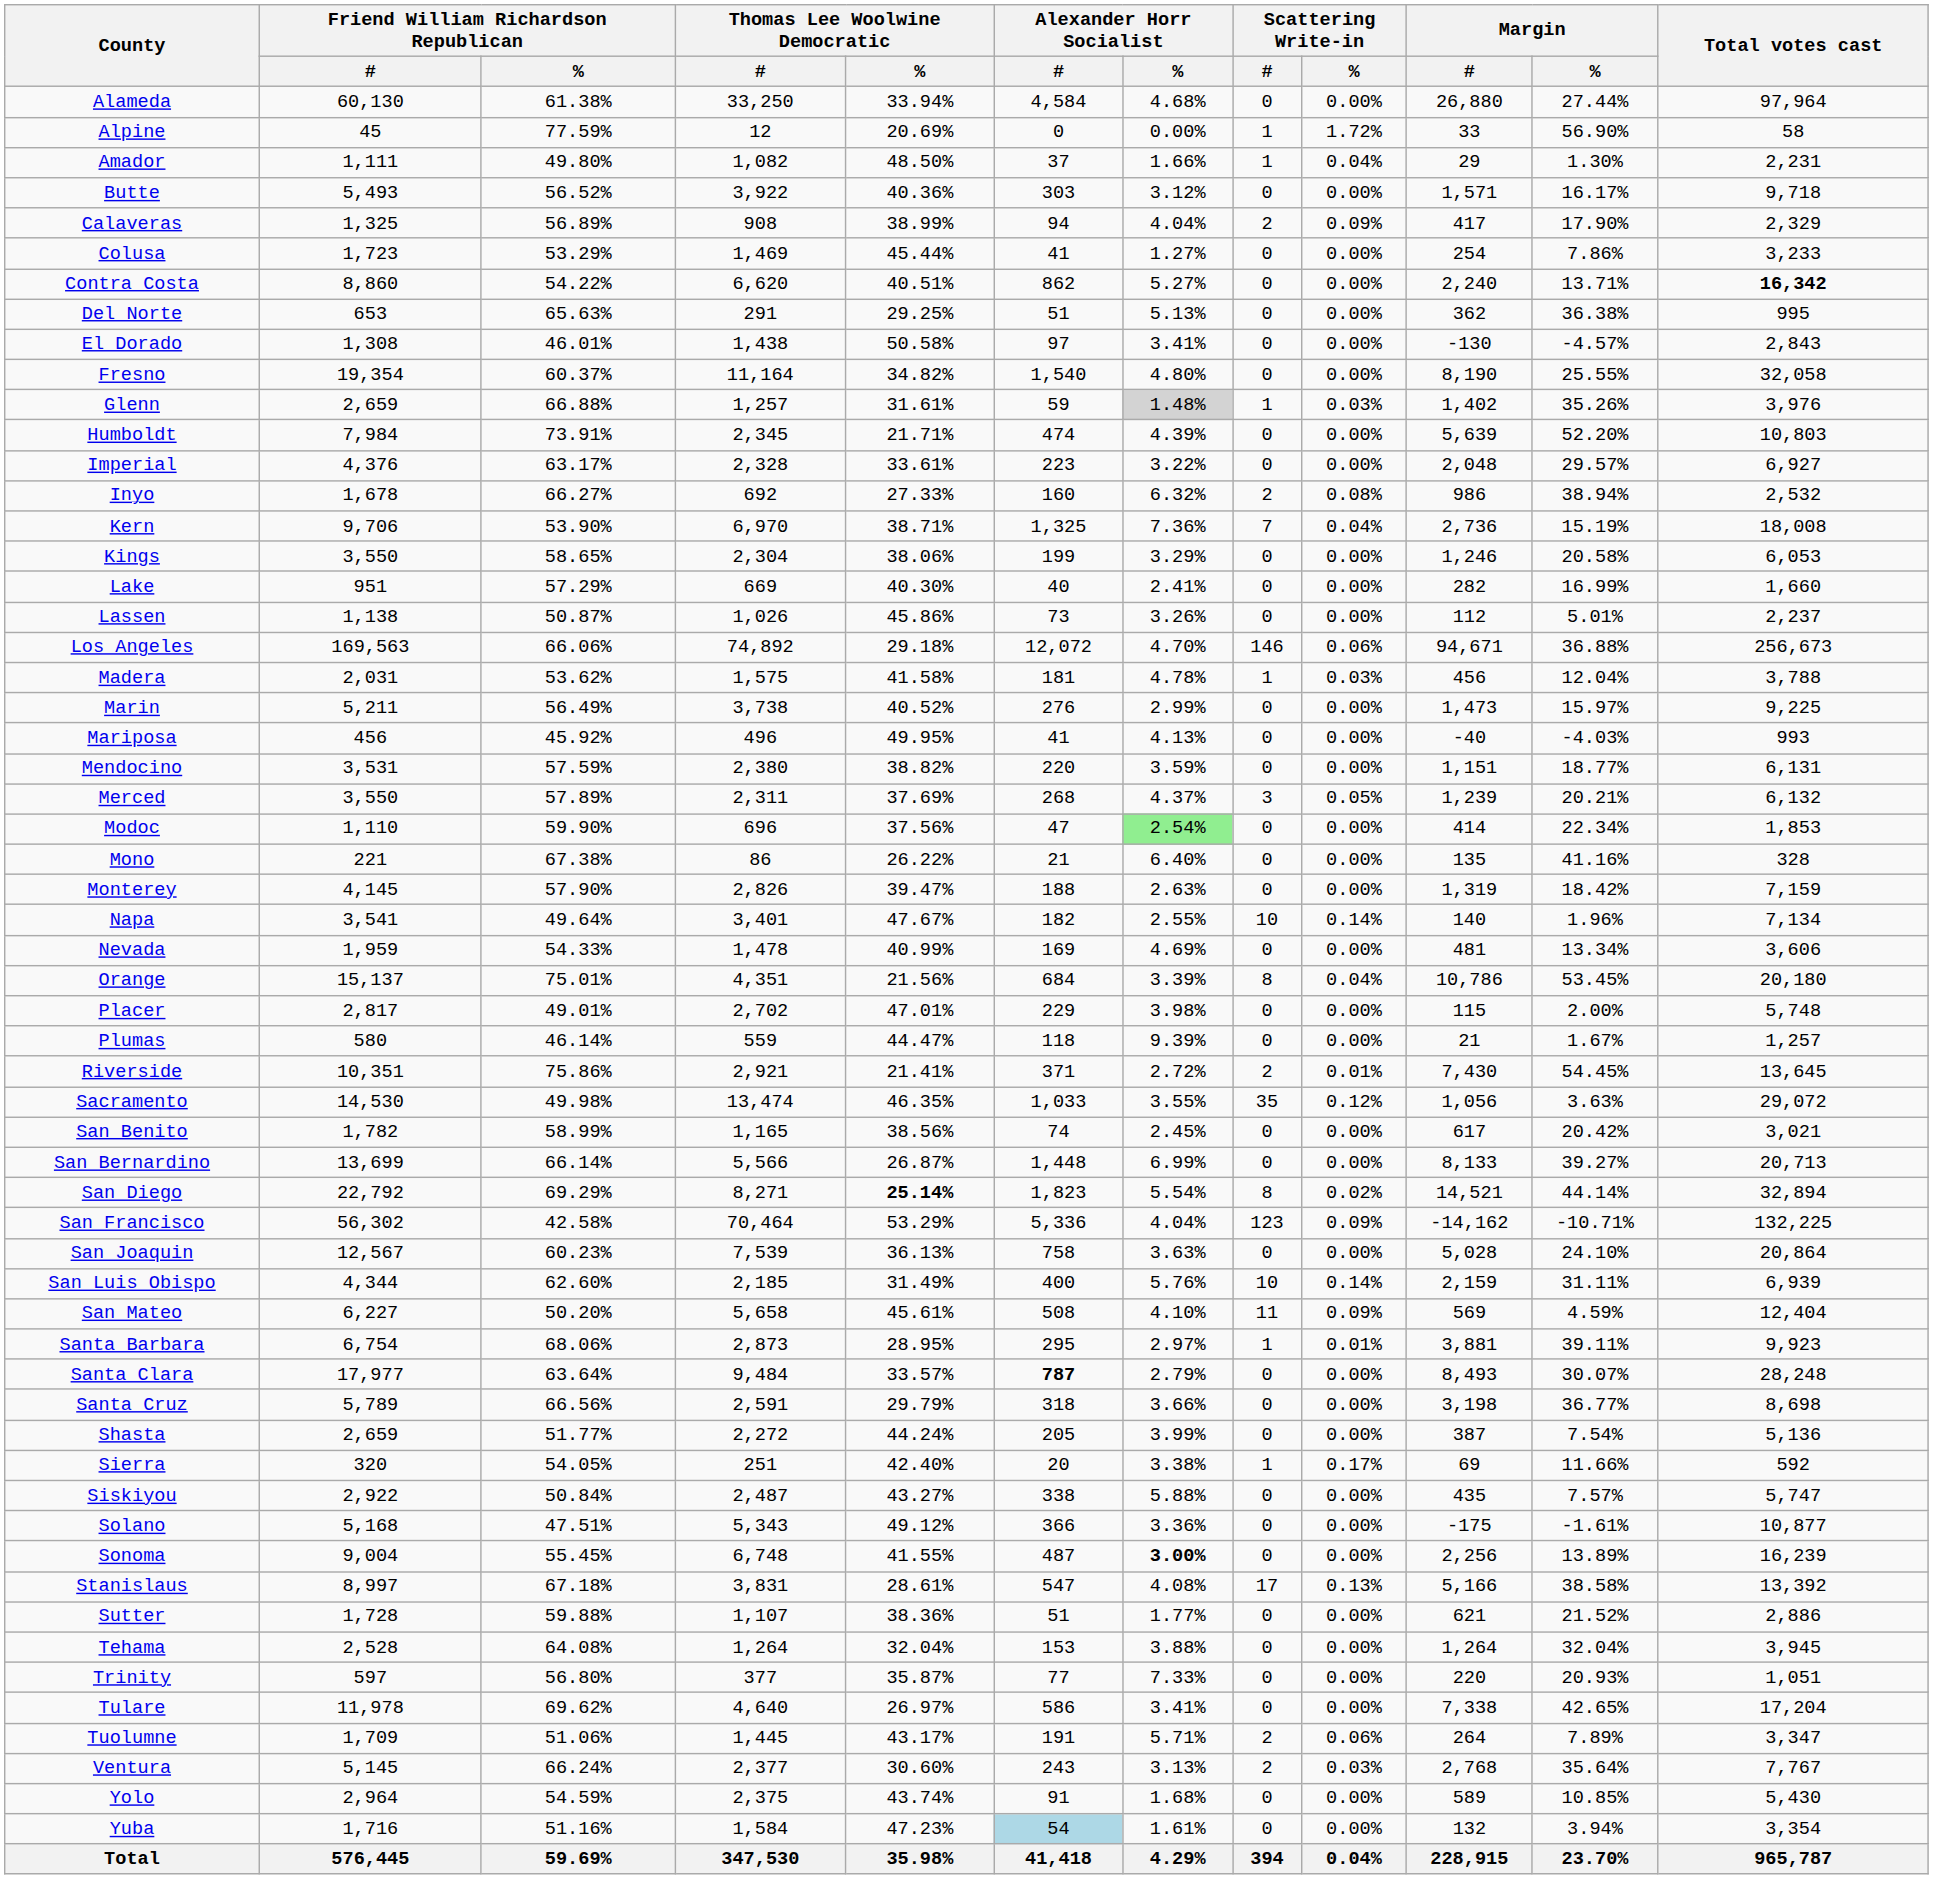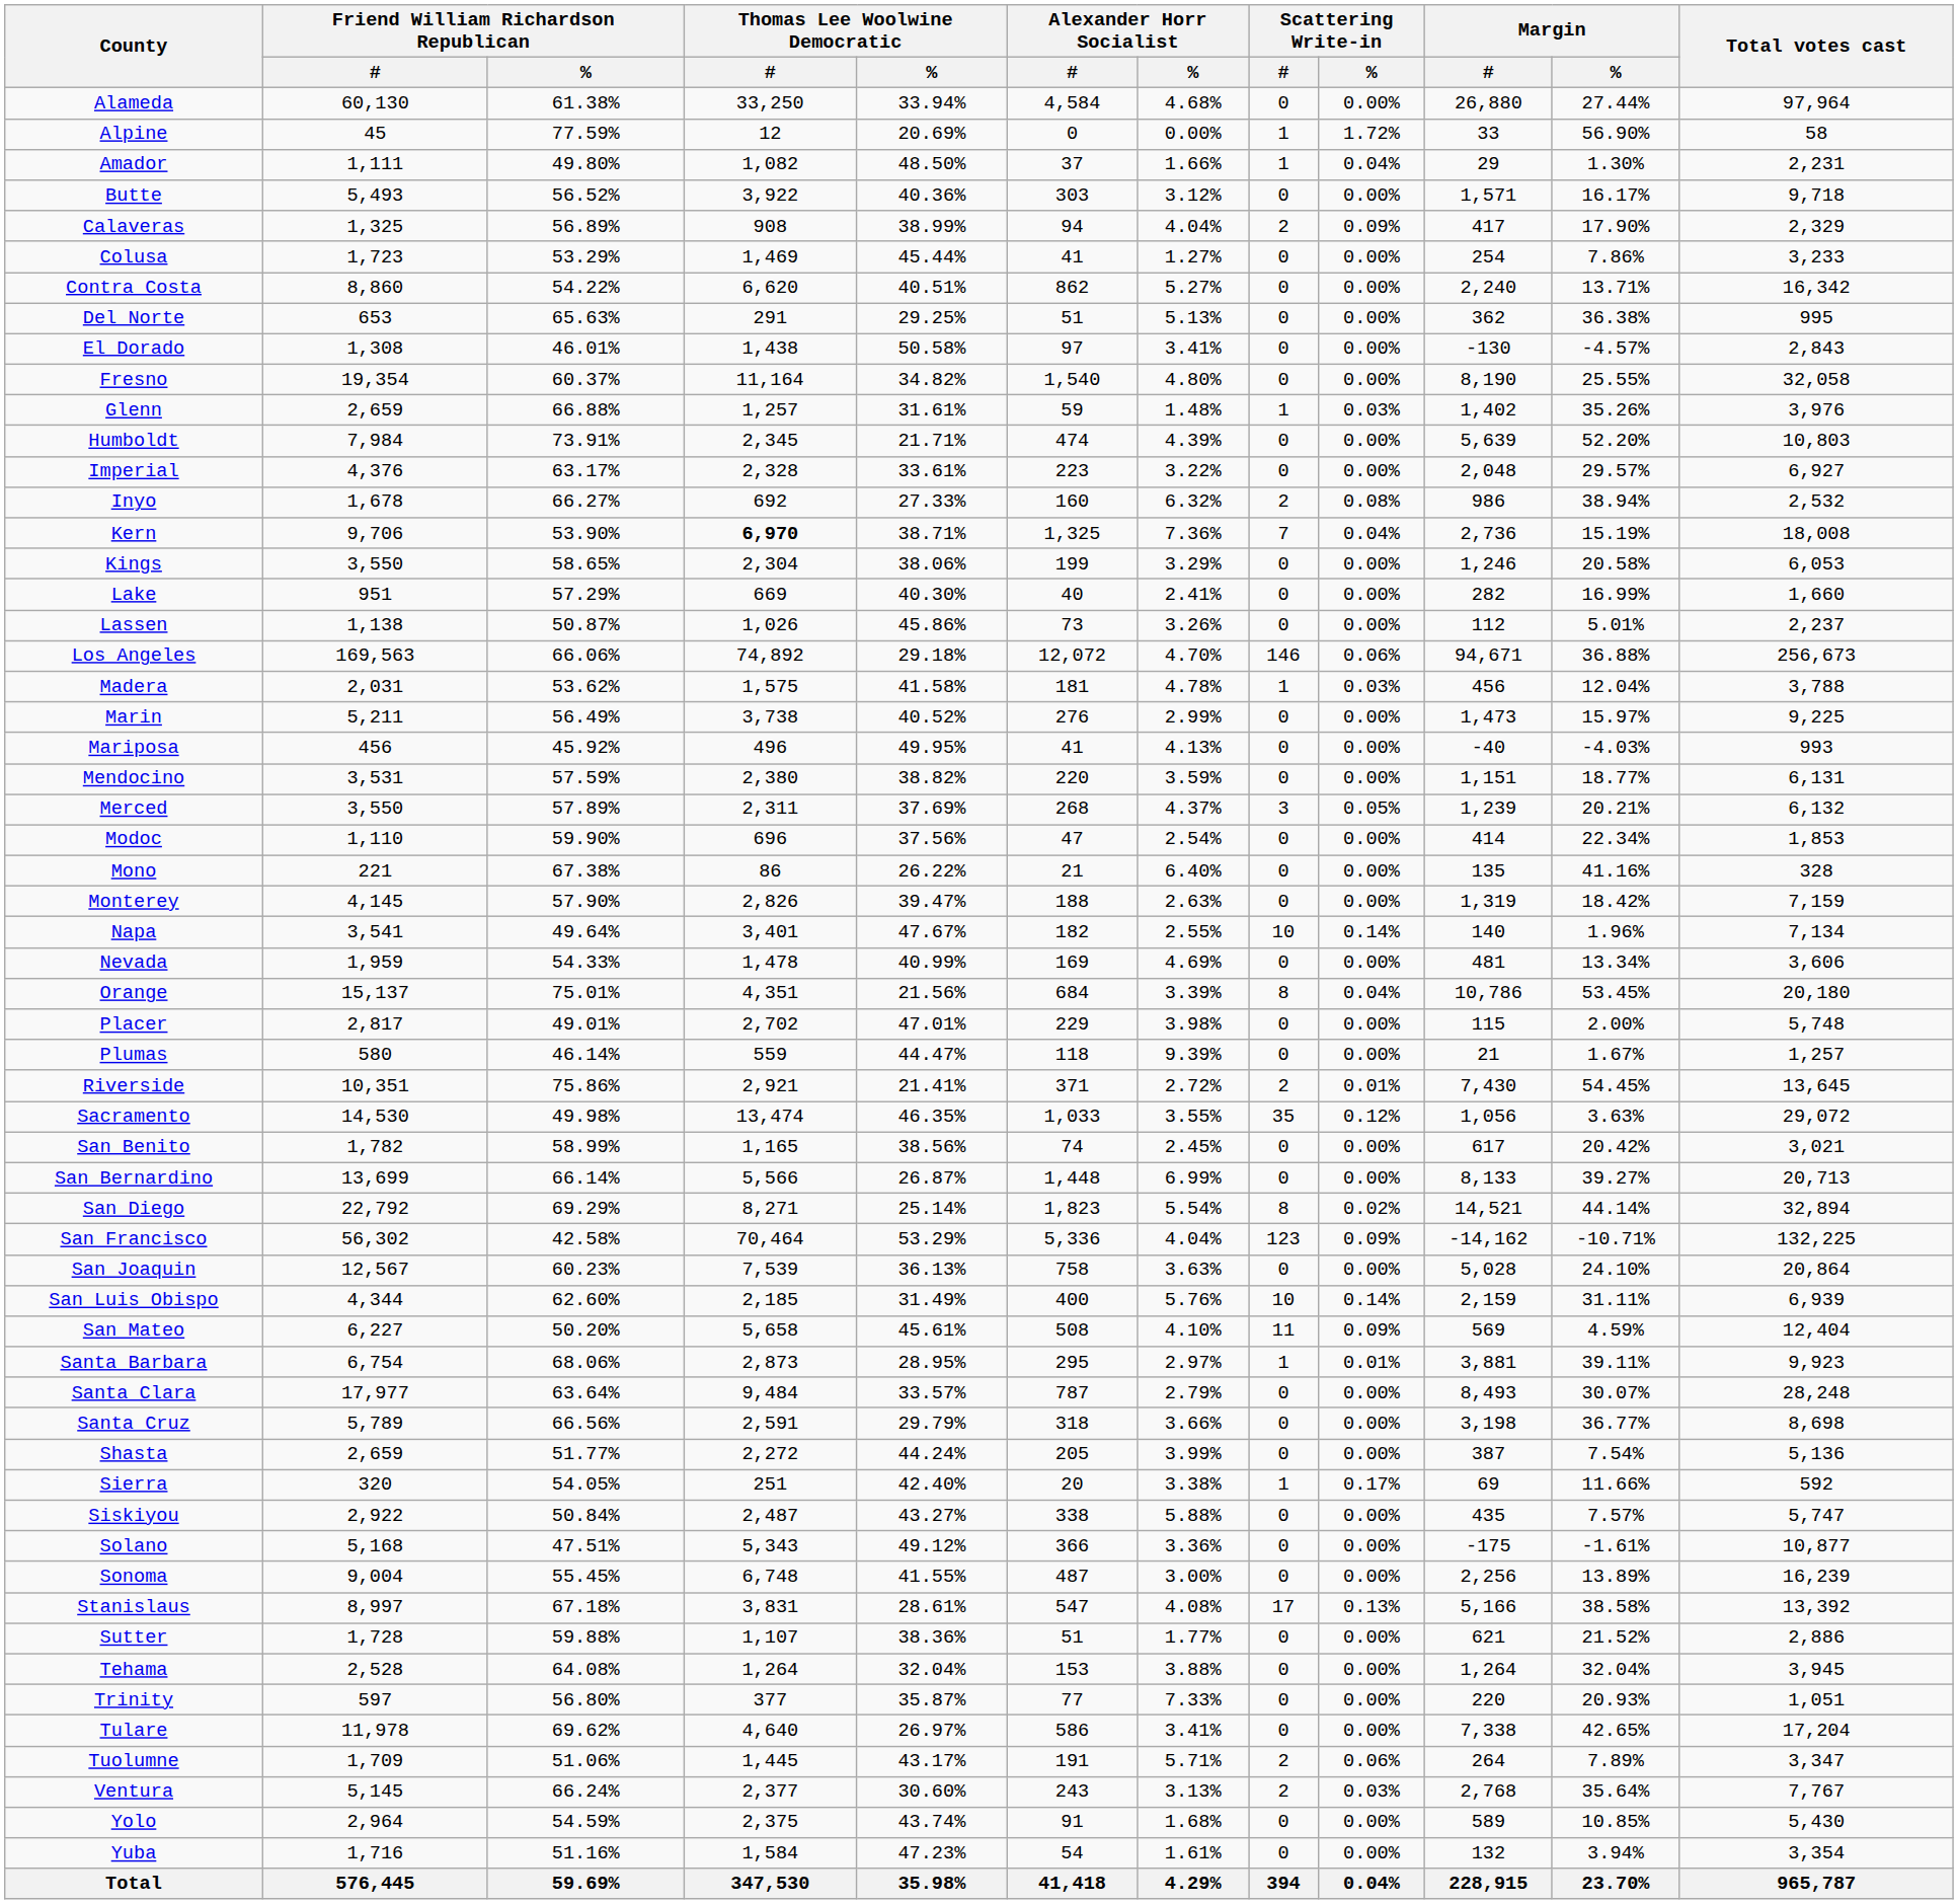Contra Costa | Total votes cast: bold -> normal
Glenn | Alexander Horr Socialist / %: lightgrey background -> no background
Kern | Thomas Lee Woolwine Democratic / #: normal -> bold
Modoc | Alexander Horr Socialist / %: lightgreen background -> no background
San Diego | Thomas Lee Woolwine Democratic / %: bold -> normal
Santa Clara | Alexander Horr Socialist / #: bold -> normal
Sonoma | Alexander Horr Socialist / %: bold -> normal
Yuba | Alexander Horr Socialist / #: lightblue background -> no background
